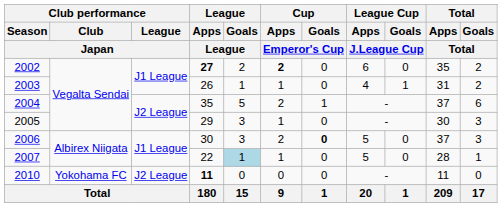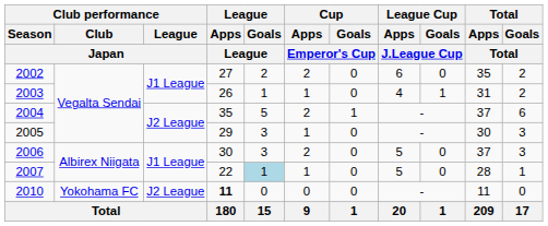2002 | League / Apps / League: bold -> normal
2002 | Cup / Apps / Emperor's Cup: bold -> normal
2006 | Cup / Goals / Emperor's Cup: bold -> normal
